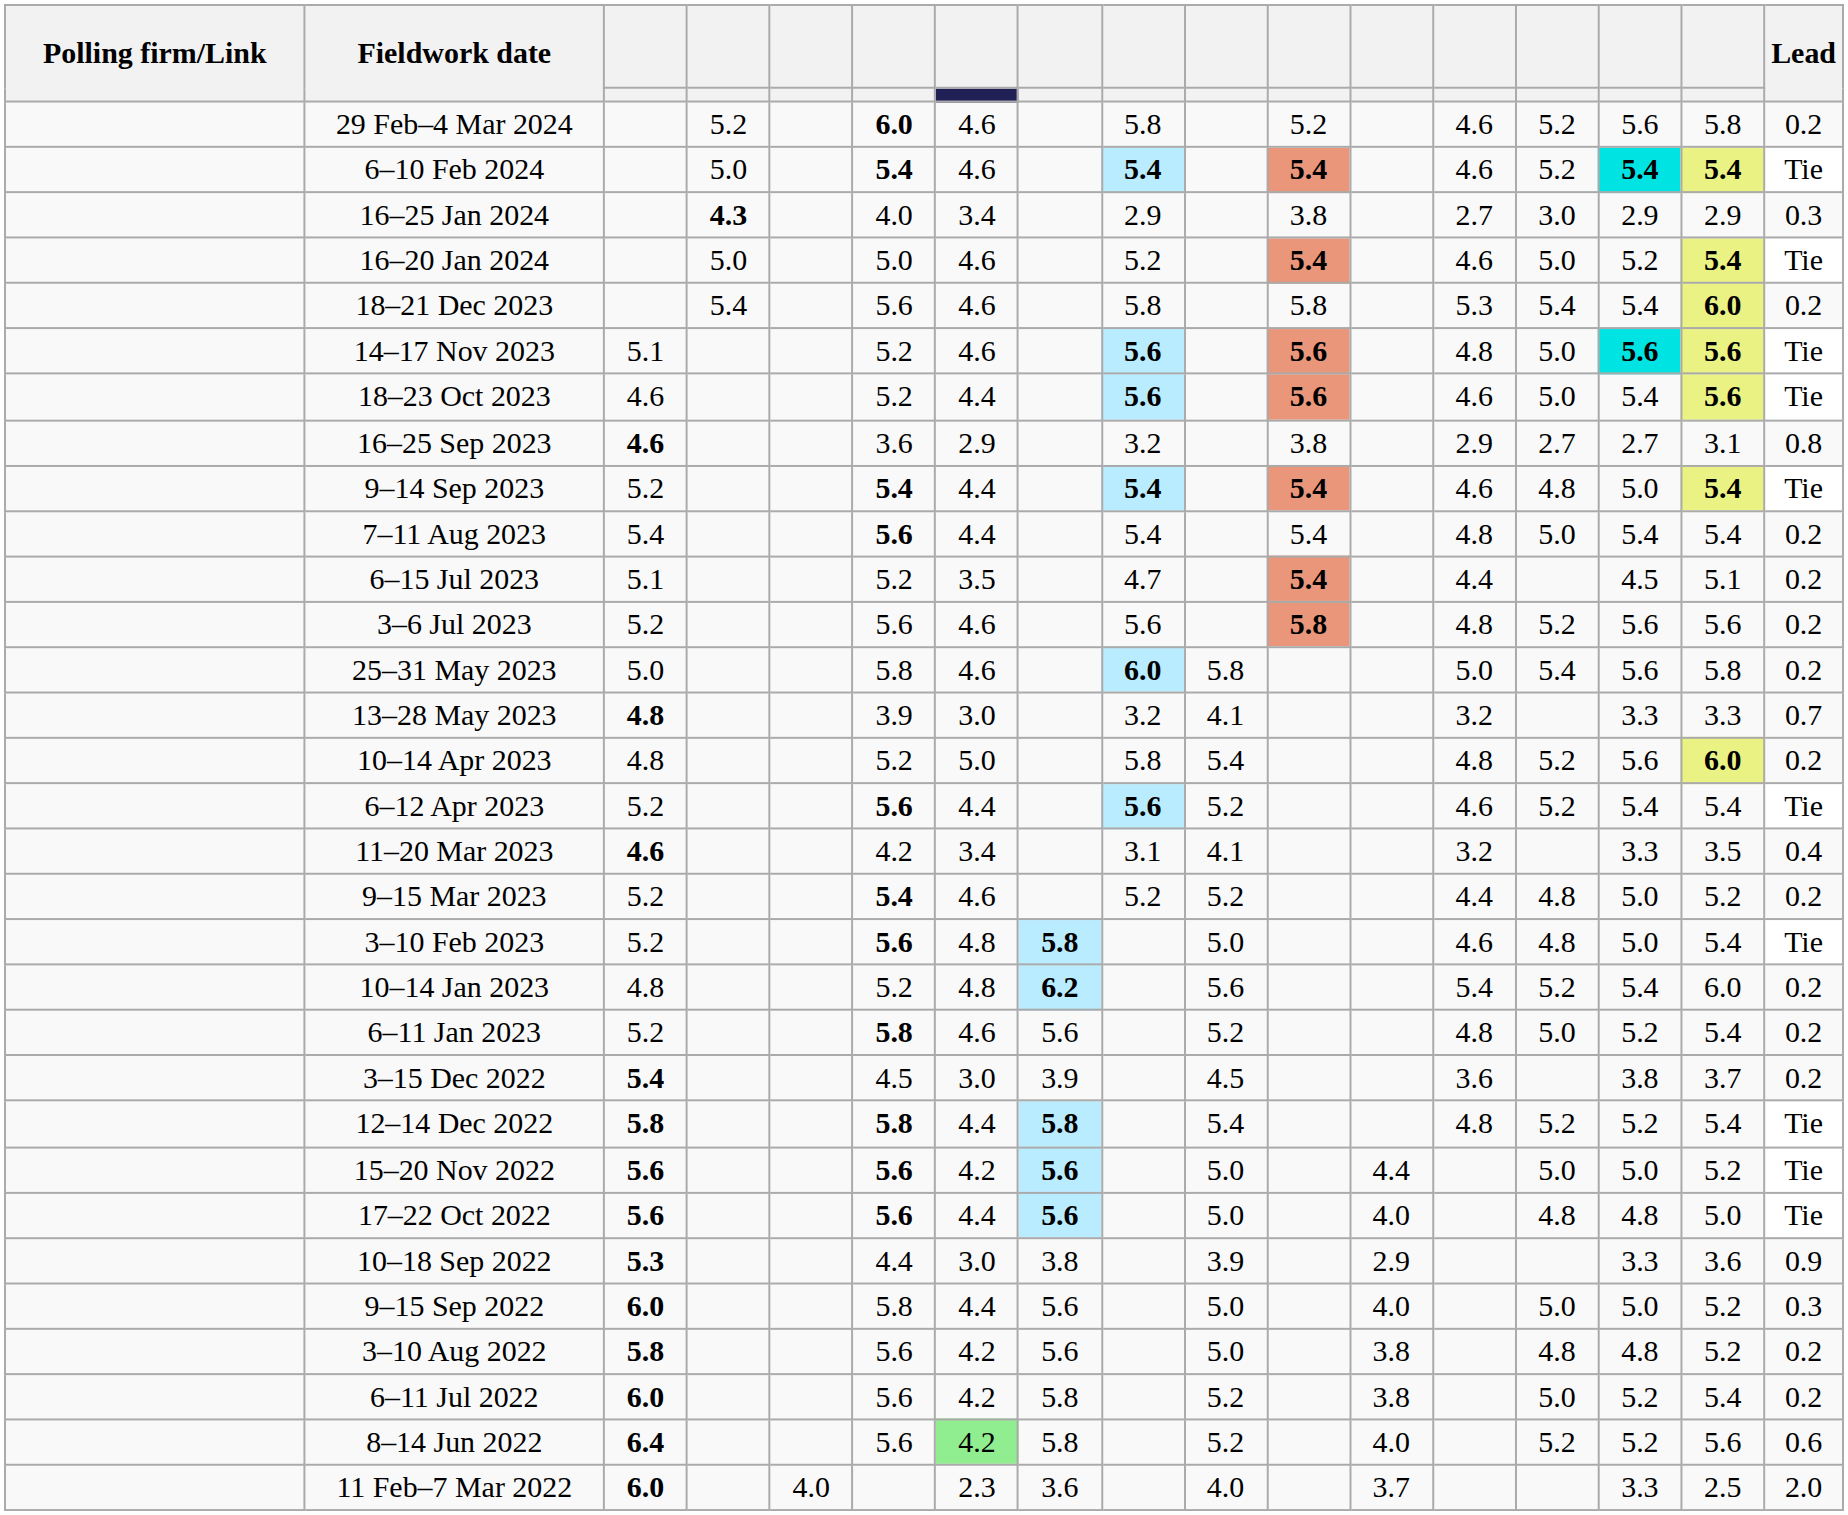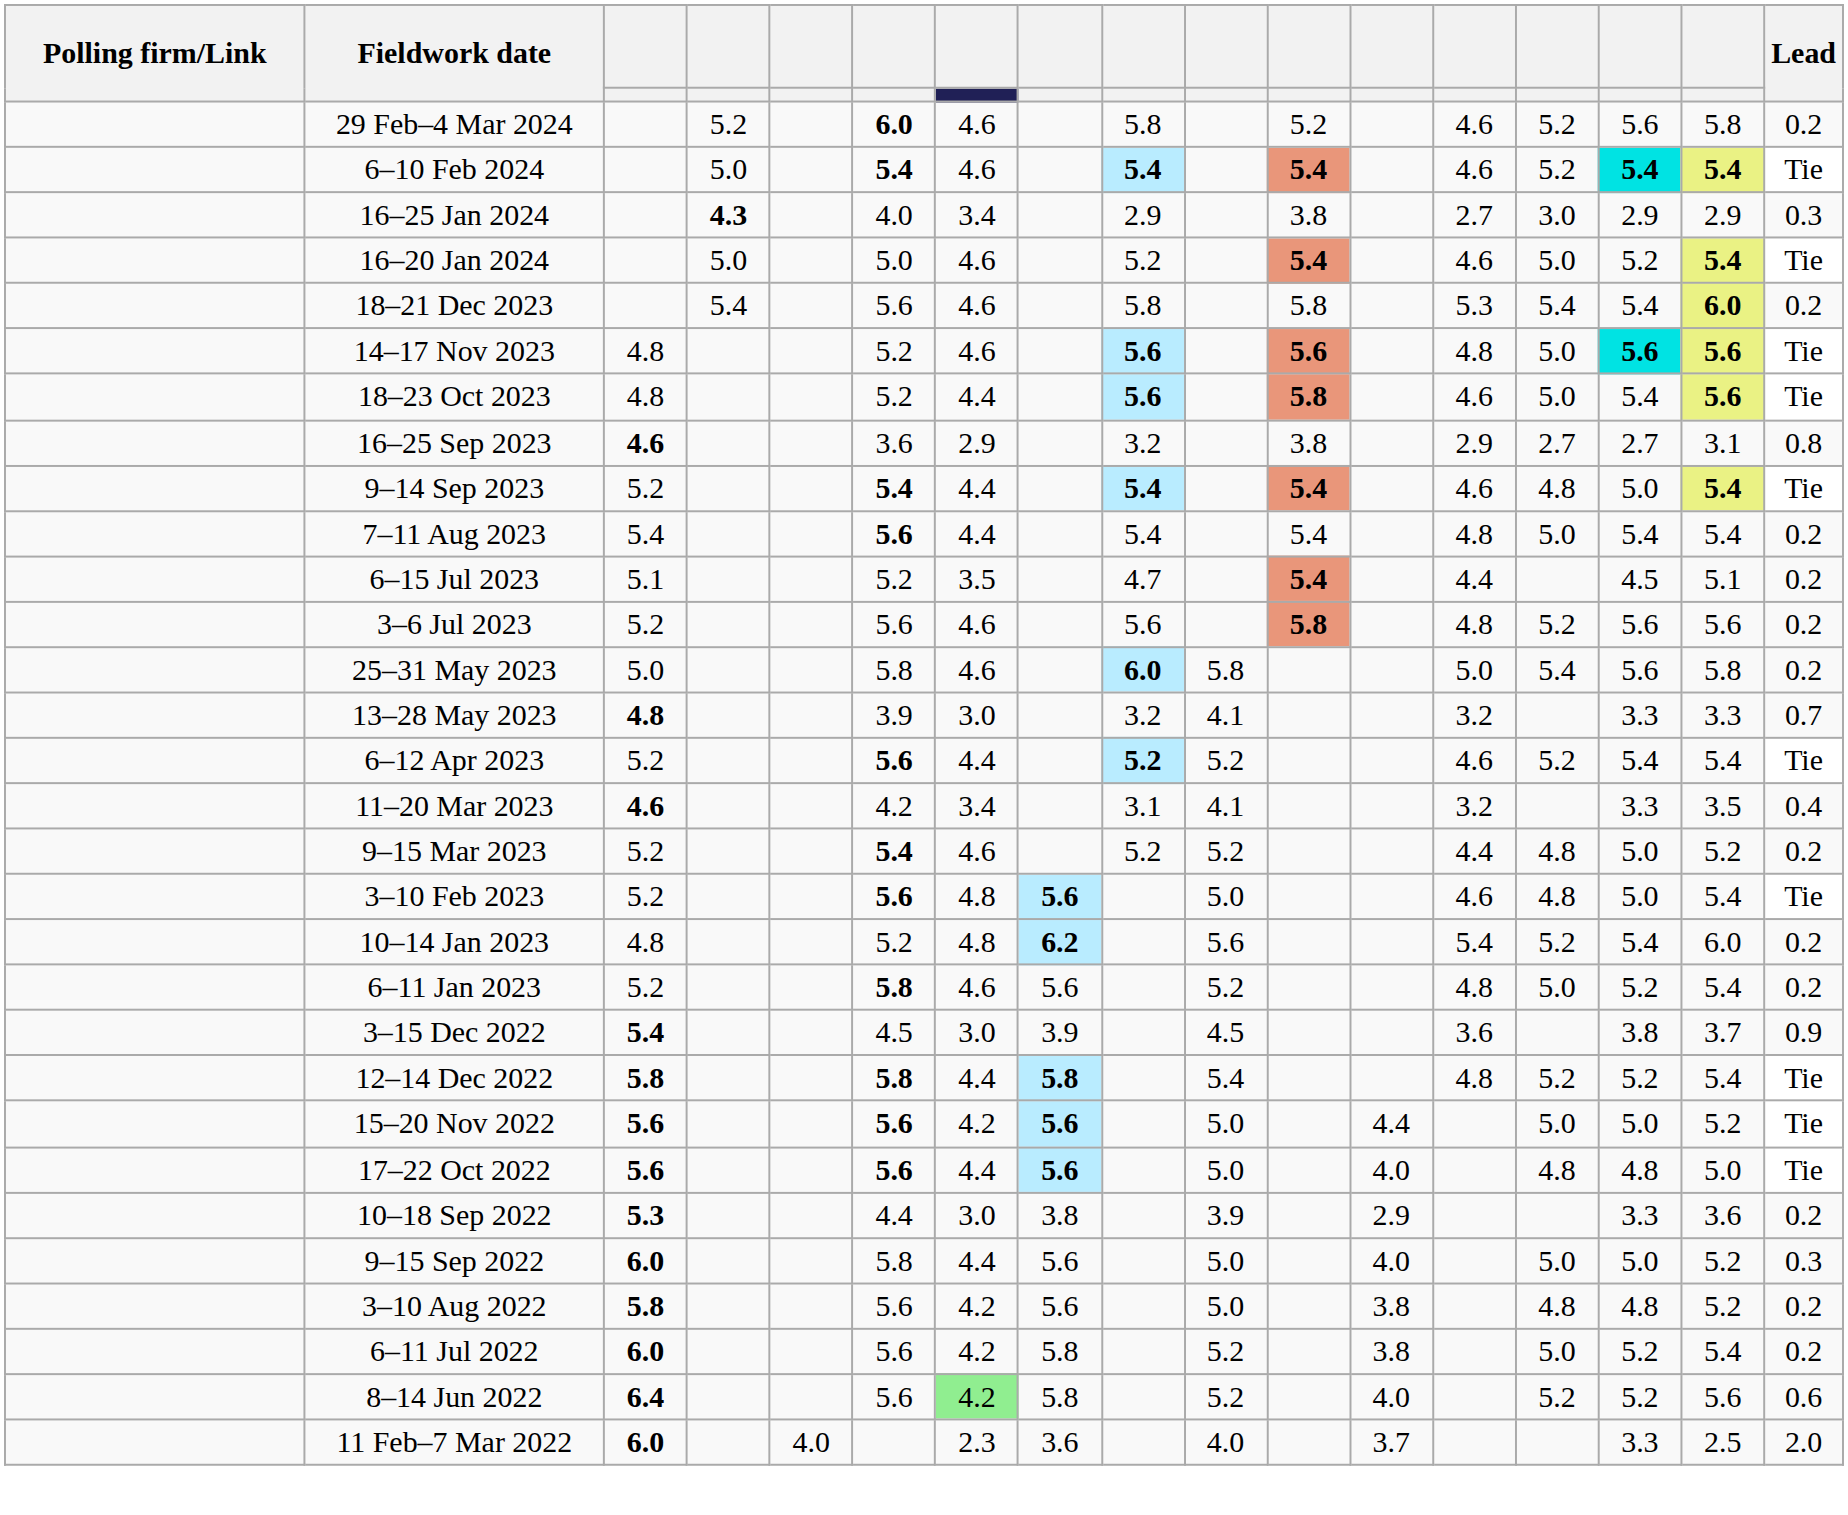14–17 Nov 2023 | column 3: 5.1 -> 4.8
18–23 Oct 2023 | column 3: 4.6 -> 4.8
18–23 Oct 2023 | column 11: 5.6 -> 5.8
- row: 10–14 Apr 2023 | 4.8 | 5.2 | 5.0 | 5.8 | 5.4 | 4.8 | 5.2 | 5.6 | 6.0 | 0.2
6–12 Apr 2023 | column 9: 5.6 -> 5.2
3–10 Feb 2023 | column 8: 5.8 -> 5.6
3–15 Dec 2022 | Lead: 0.2 -> 0.9
10–18 Sep 2022 | Lead: 0.9 -> 0.2
